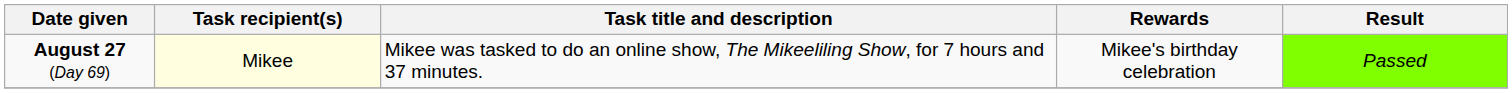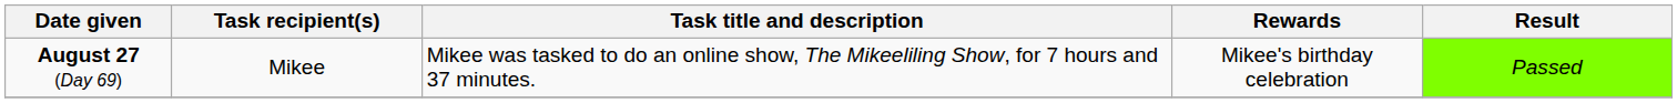August 27 (Day 69) | Task recipient(s): lightyellow background -> no background
